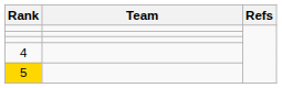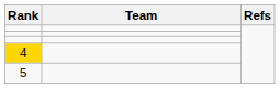4 | Rank: no background -> gold background
5 | Rank: gold background -> no background
